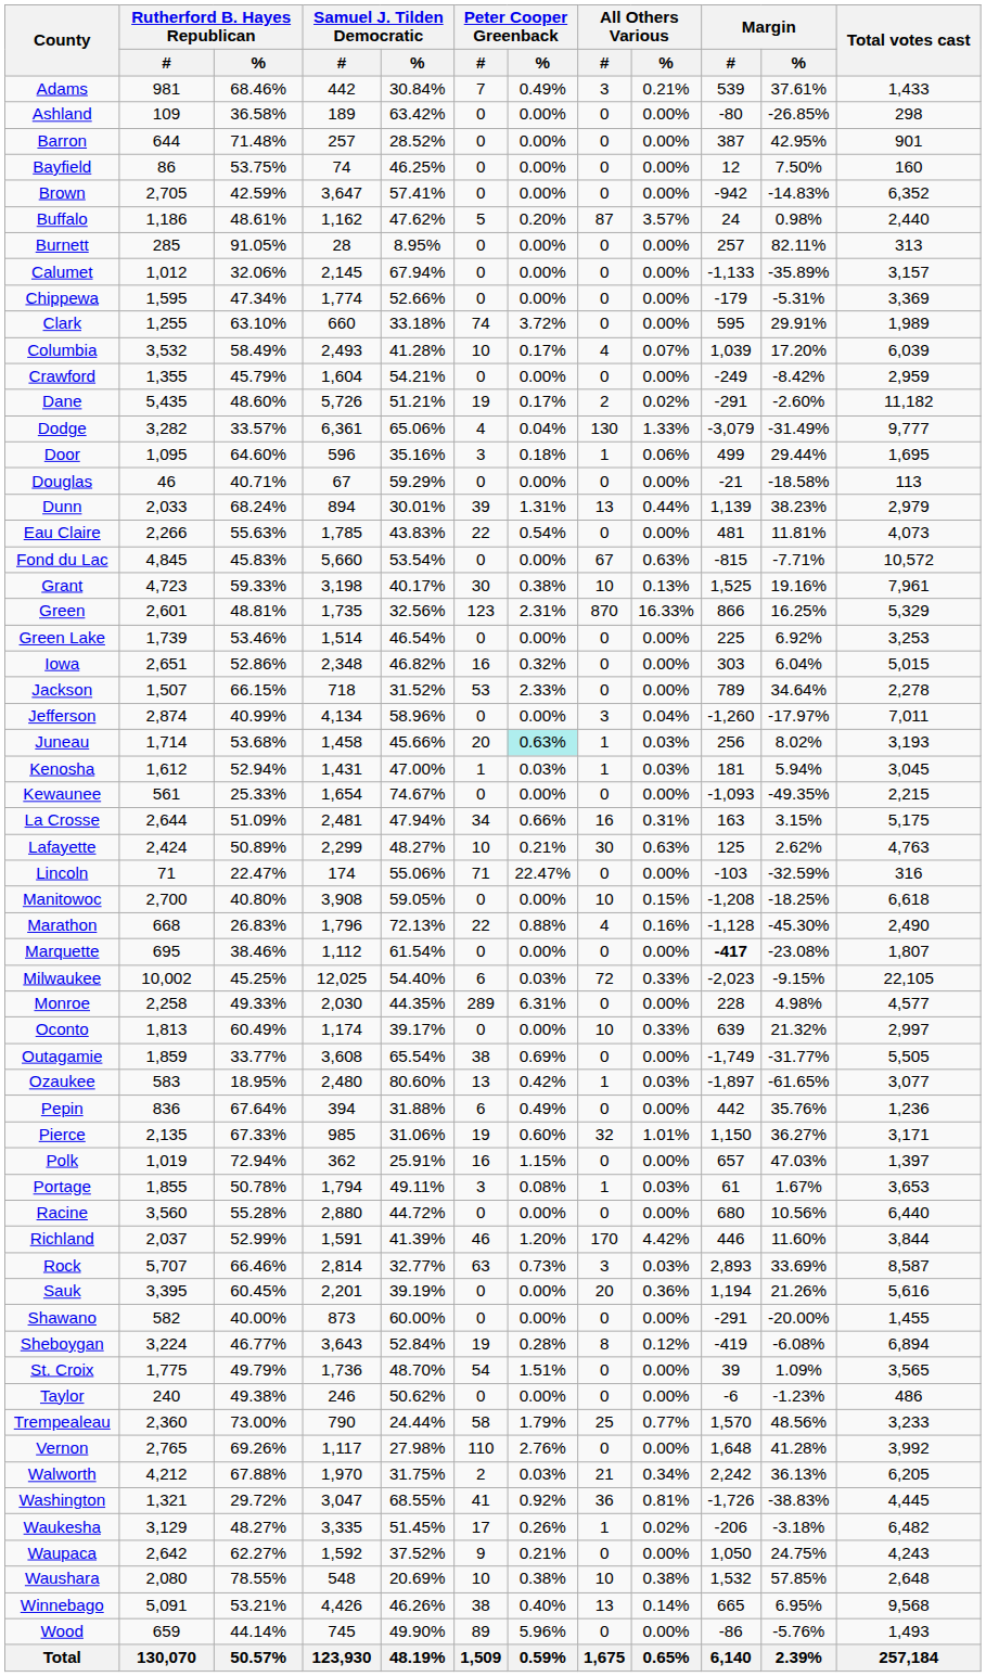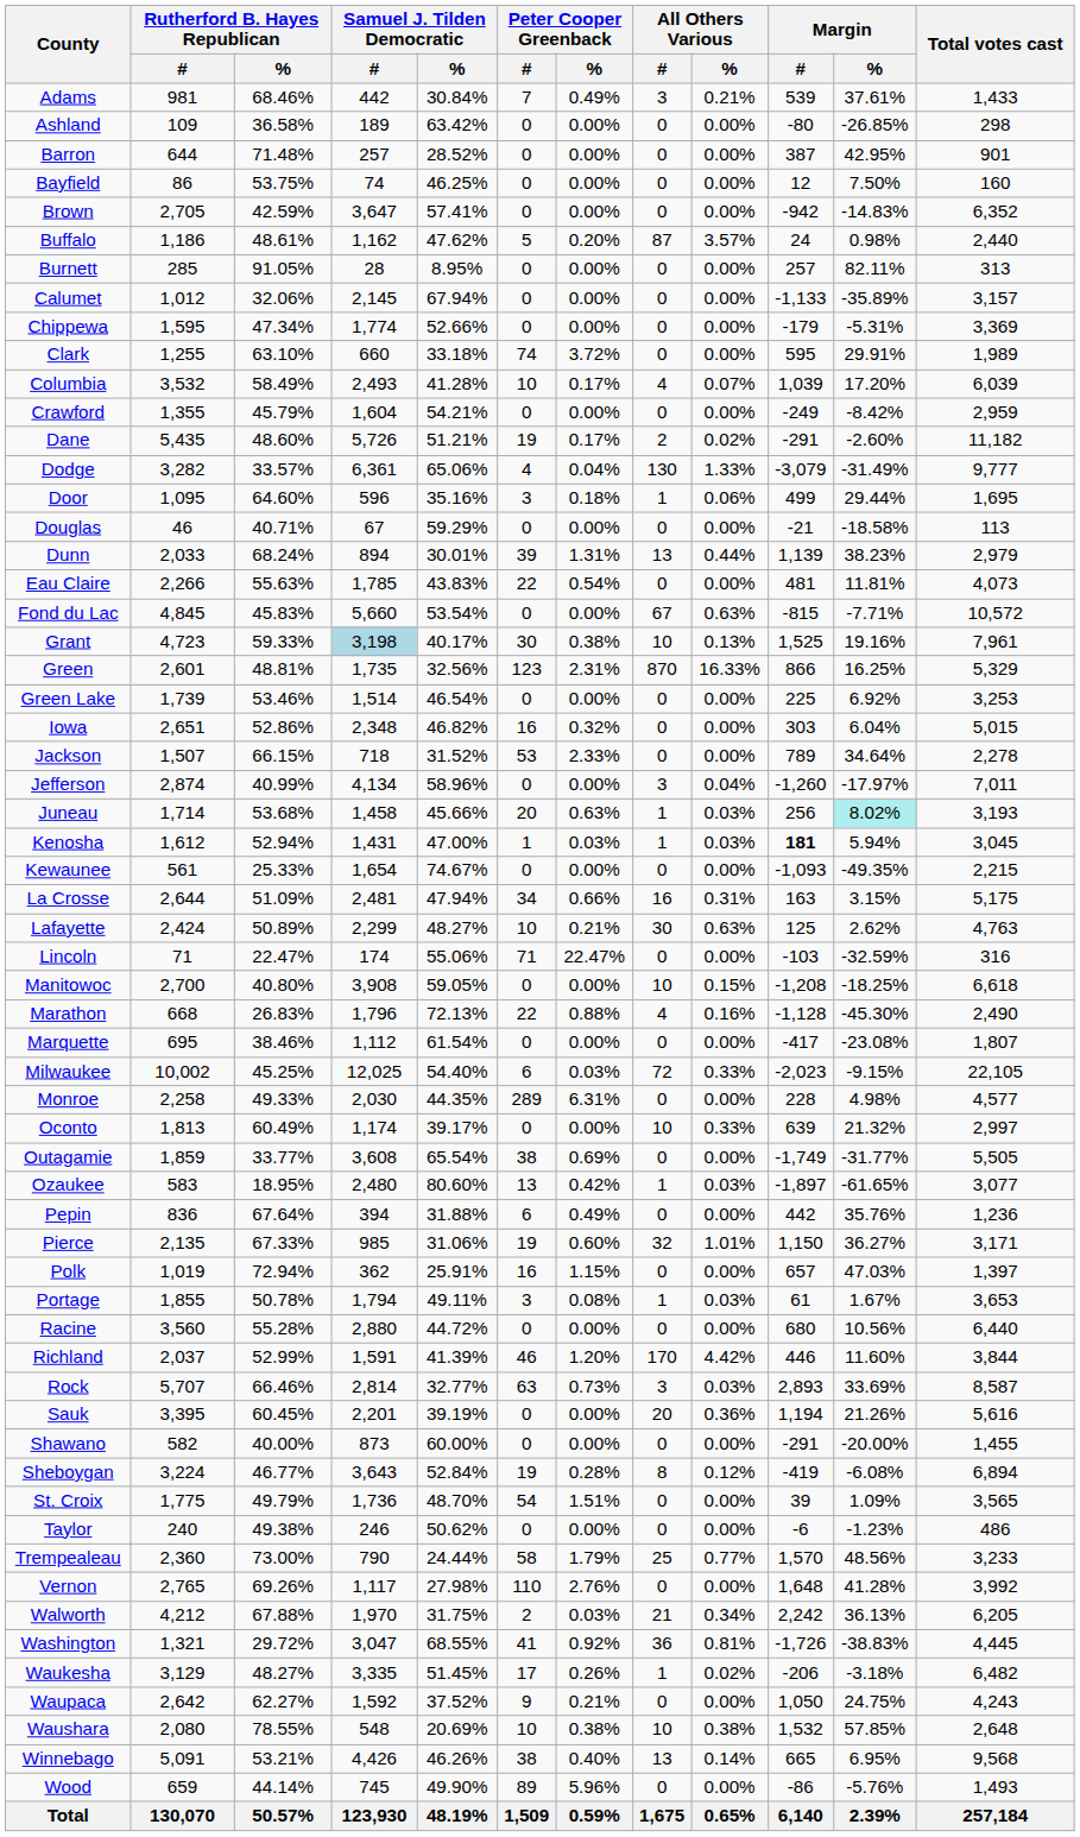Grant | Samuel J. Tilden Democratic / #: no background -> lightblue background
Juneau | Peter Cooper Greenback / %: paleturquoise background -> no background
Juneau | Margin / %: no background -> paleturquoise background
Kenosha | Margin / #: normal -> bold
Marquette | Margin / #: bold -> normal
